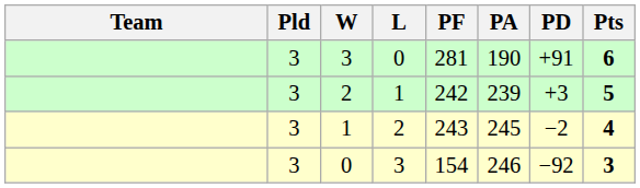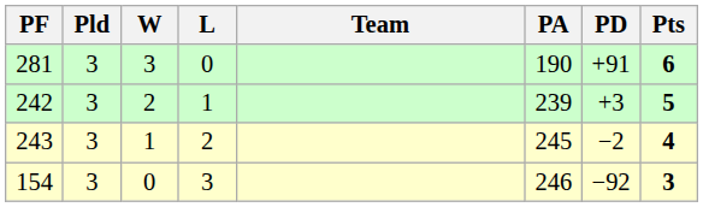columns swapped: Team <-> PF
